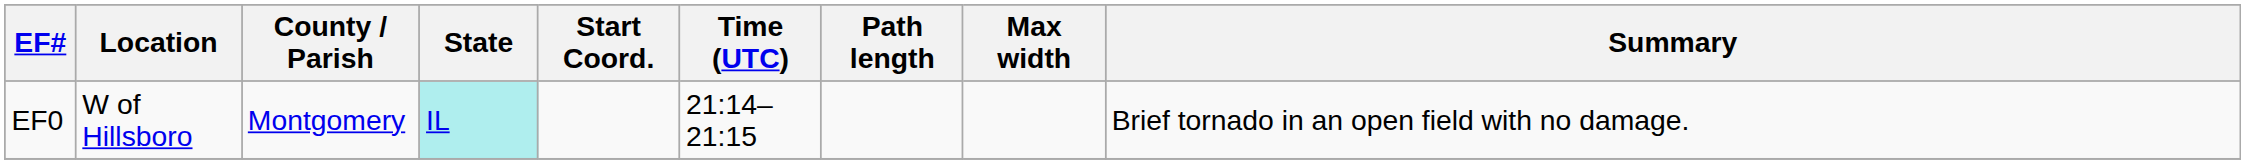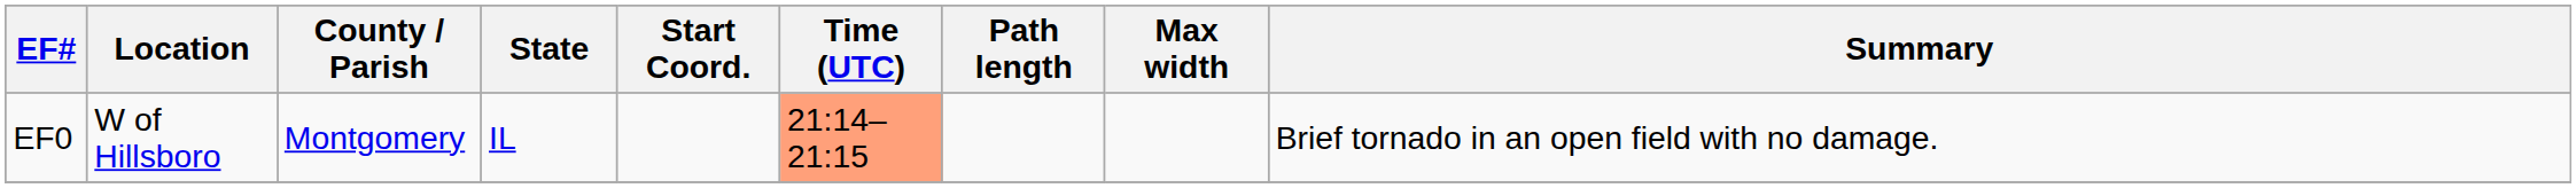EF0 | State: paleturquoise background -> no background
EF0 | Time (UTC): no background -> lightsalmon background
